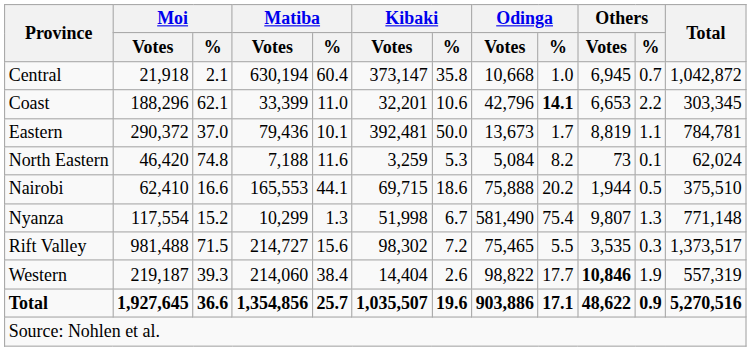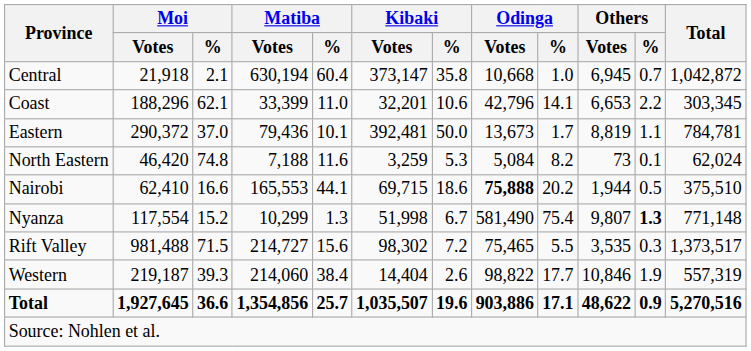Coast | Odinga / %: bold -> normal
Nairobi | Odinga / Votes: normal -> bold
Nyanza | Others / %: normal -> bold
Western | Others / Votes: bold -> normal
